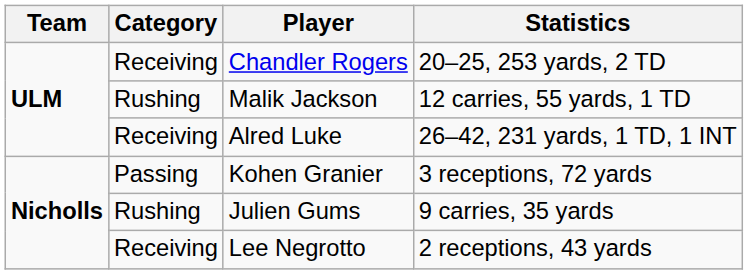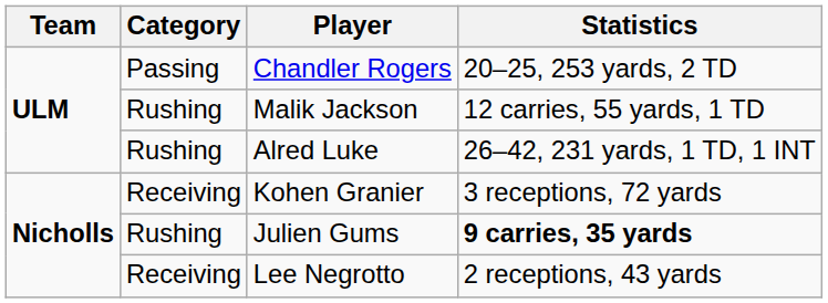Chandler Rogers | Category: Receiving -> Passing
Alred Luke | Category: Receiving -> Rushing
Kohen Granier | Category: Passing -> Receiving
Julien Gums | Statistics: normal -> bold
